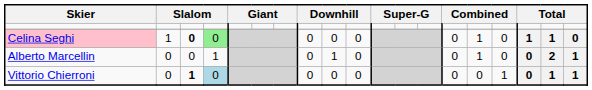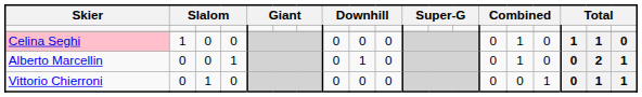Celina Seghi | column 3: bold -> normal
Celina Seghi | column 4: lightgreen background -> no background
Vittorio Chierroni | column 3: bold -> normal
Vittorio Chierroni | column 4: lightblue background -> no background
